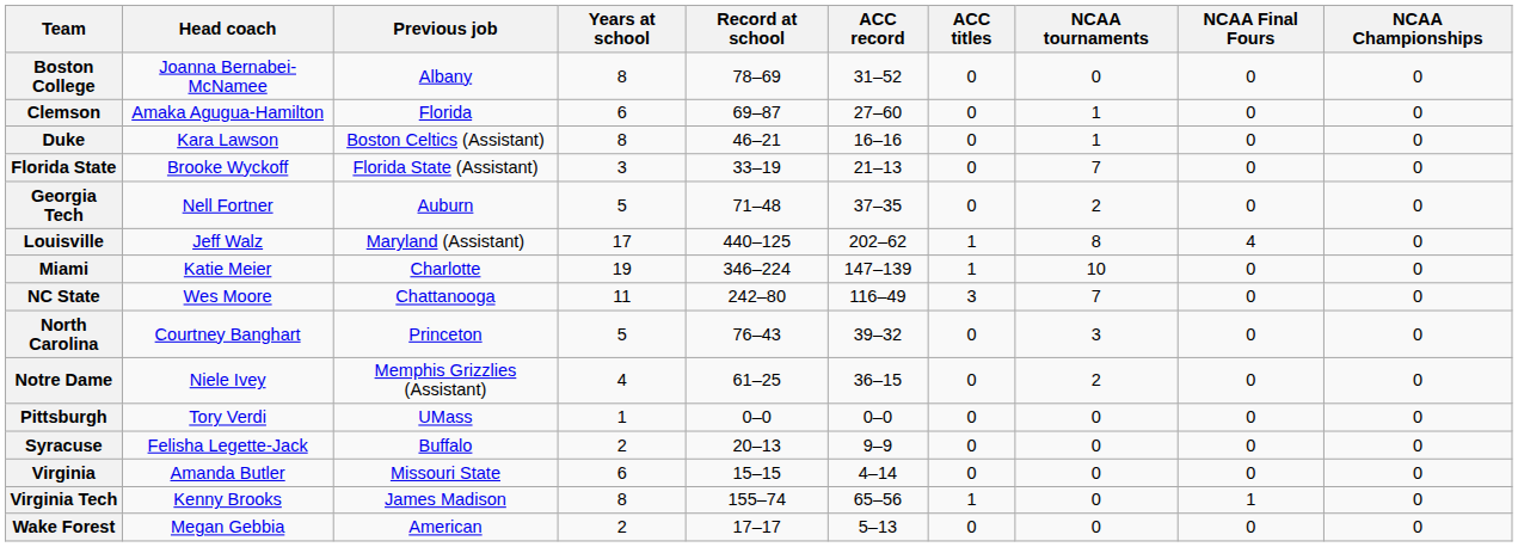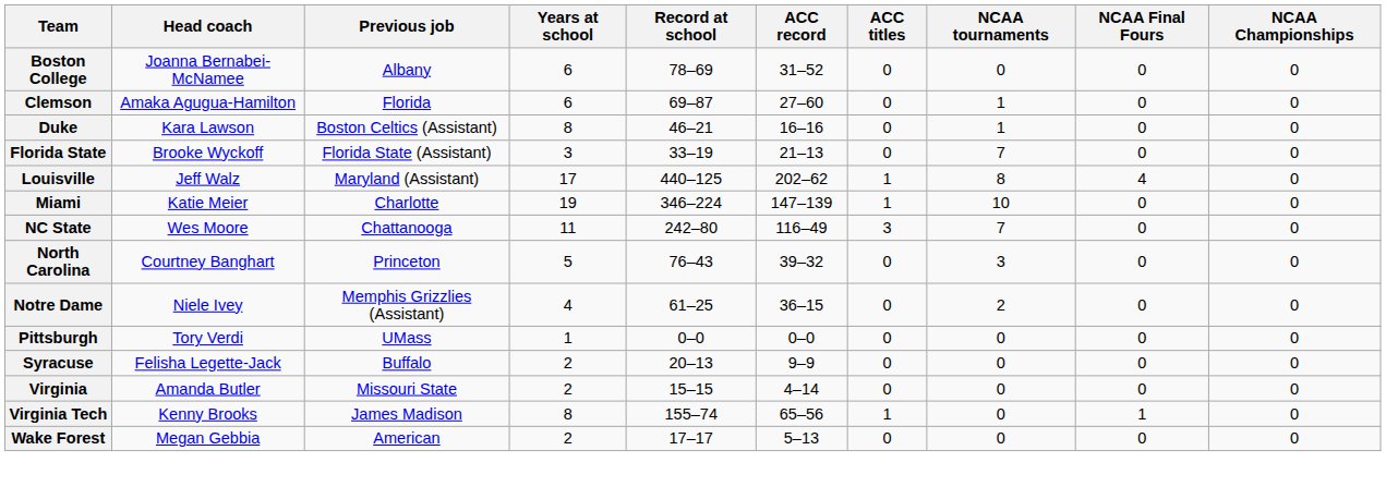Boston College | Years at school: 8 -> 6
- row: Georgia Tech | Nell Fortner | Auburn | 5 | 71–48 | 37–35 | 0 | 2 | 0 | 0
Virginia | Years at school: 6 -> 2
